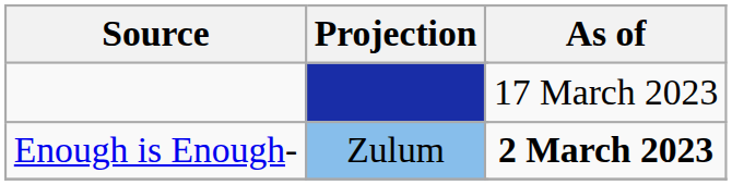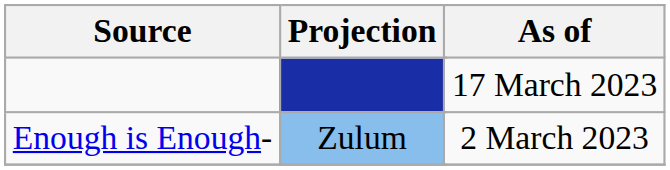Enough is Enough- | As of: bold -> normal
